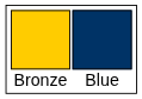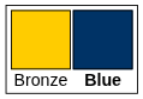Bronze | column 2: normal -> bold
